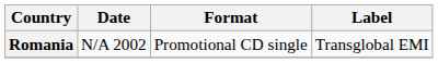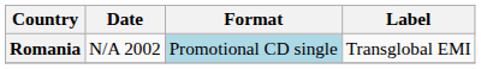Romania | Format: no background -> lightblue background
